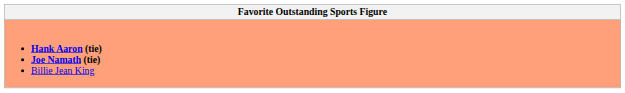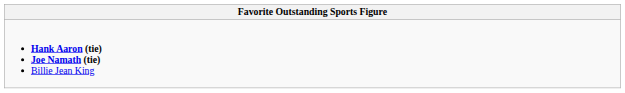row 2 | column 1: lightsalmon background -> no background
